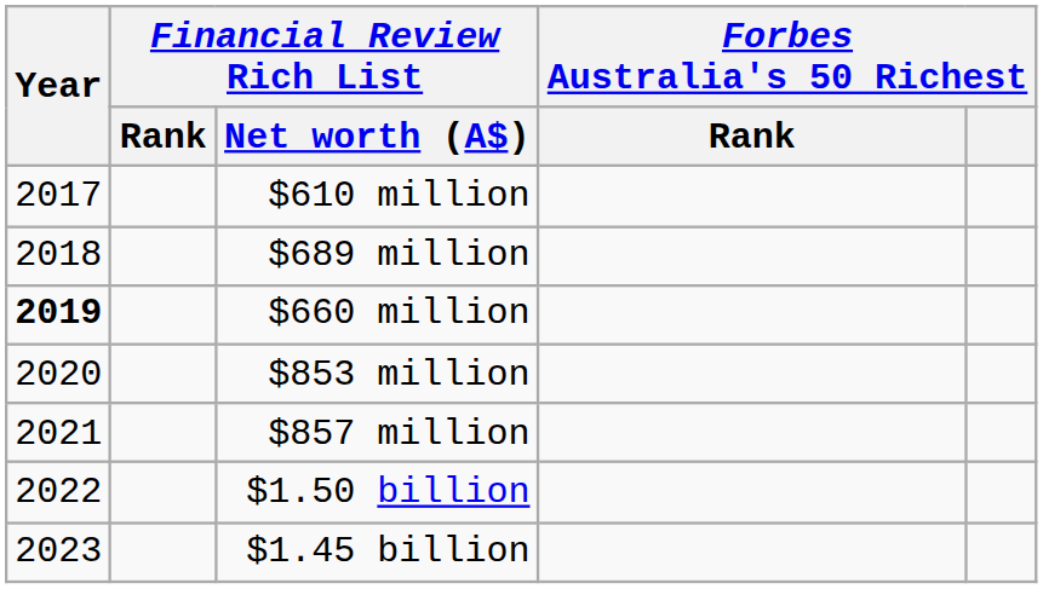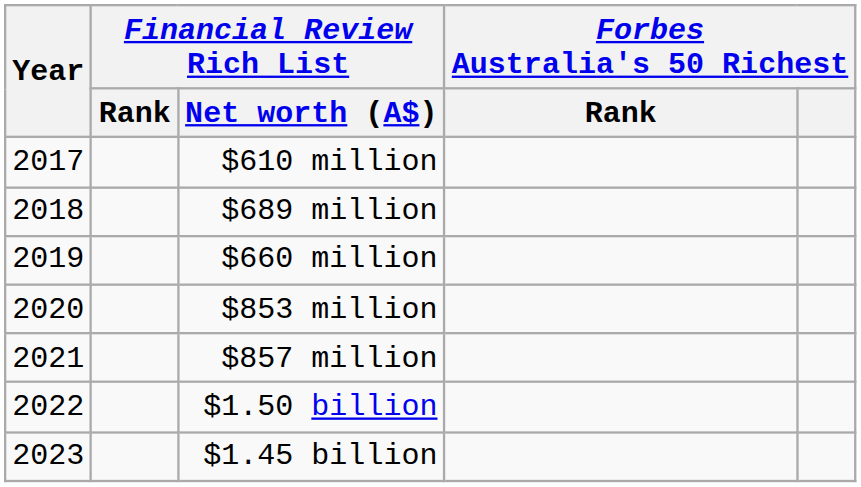$660 million | Year: bold -> normal
